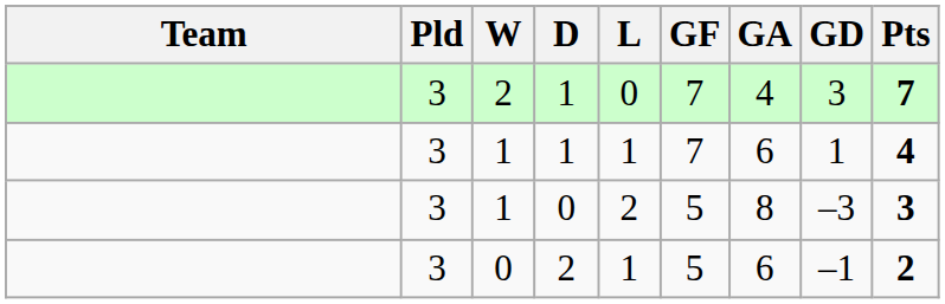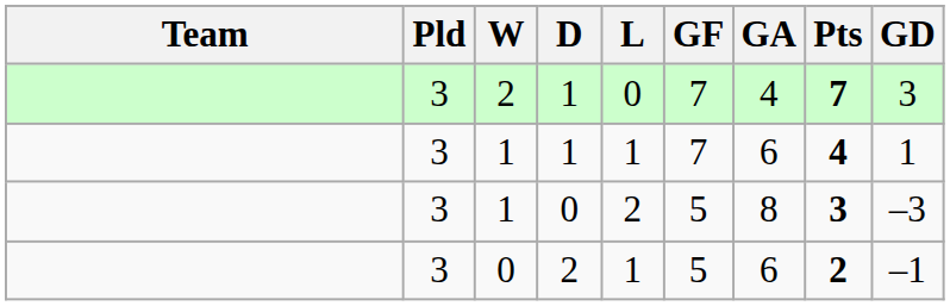columns swapped: GD <-> Pts
